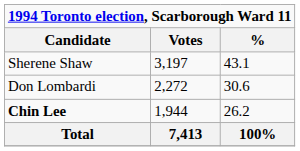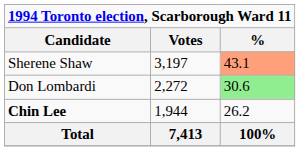Sherene Shaw | %: no background -> lightsalmon background
Don Lombardi | %: no background -> lightgreen background
